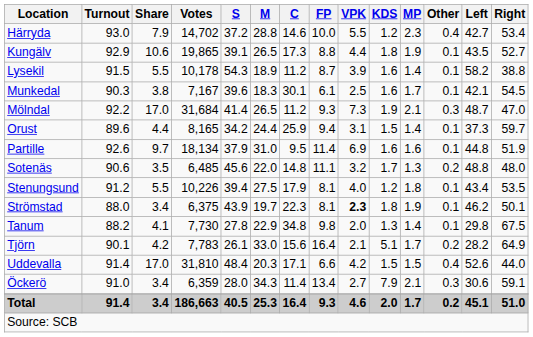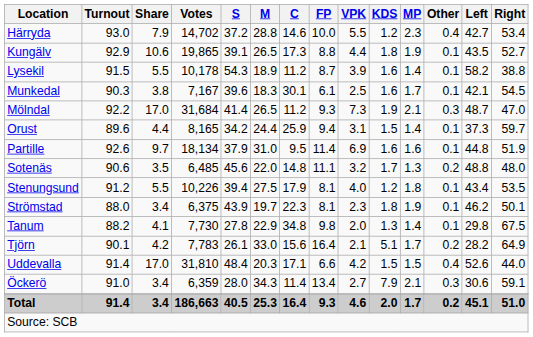Strömstad | VPK: bold -> normal
